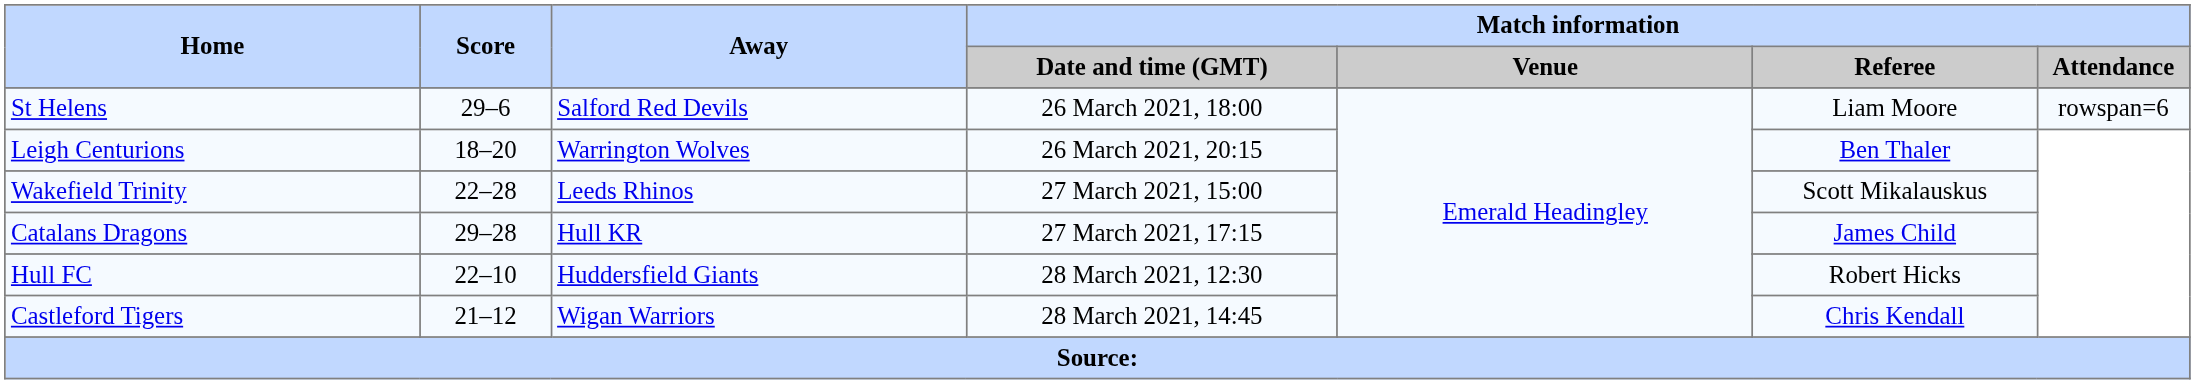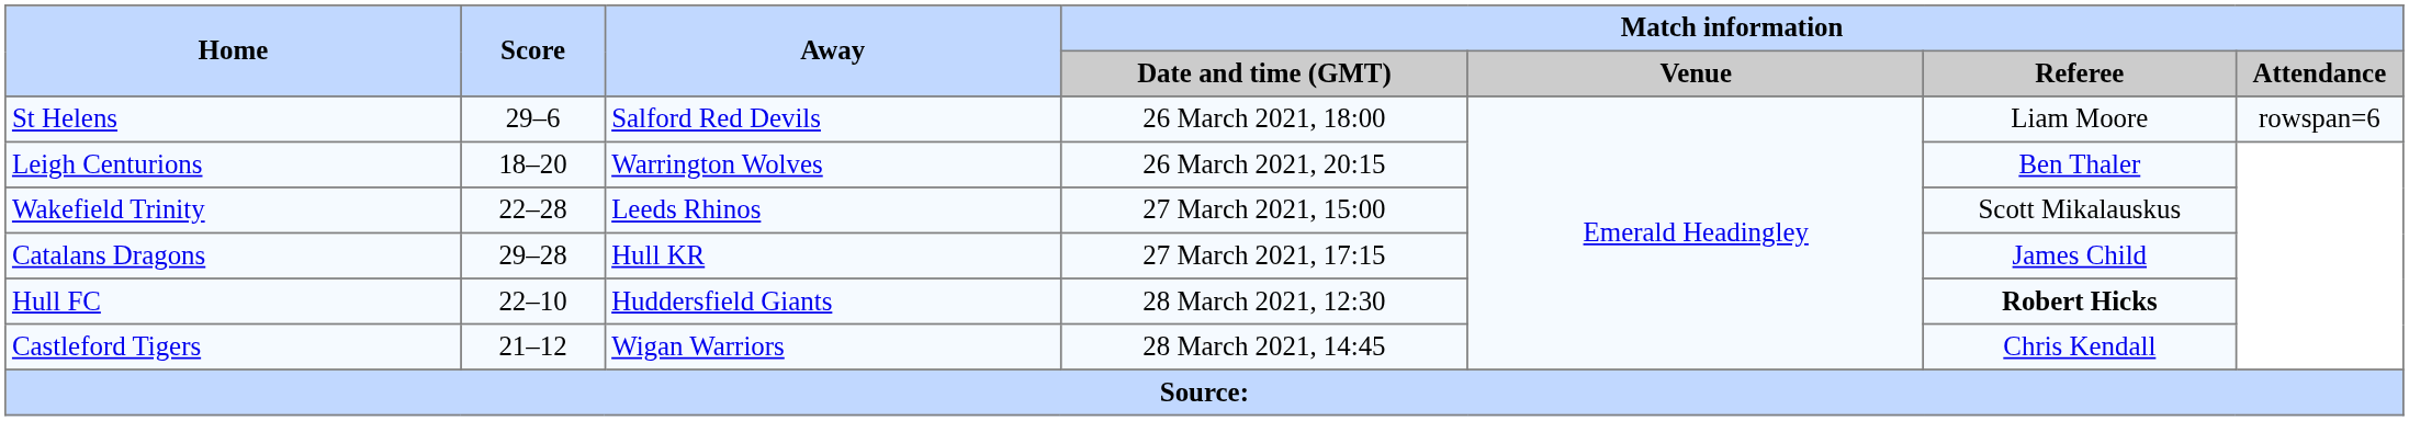Hull FC | Match information / Referee: normal -> bold
